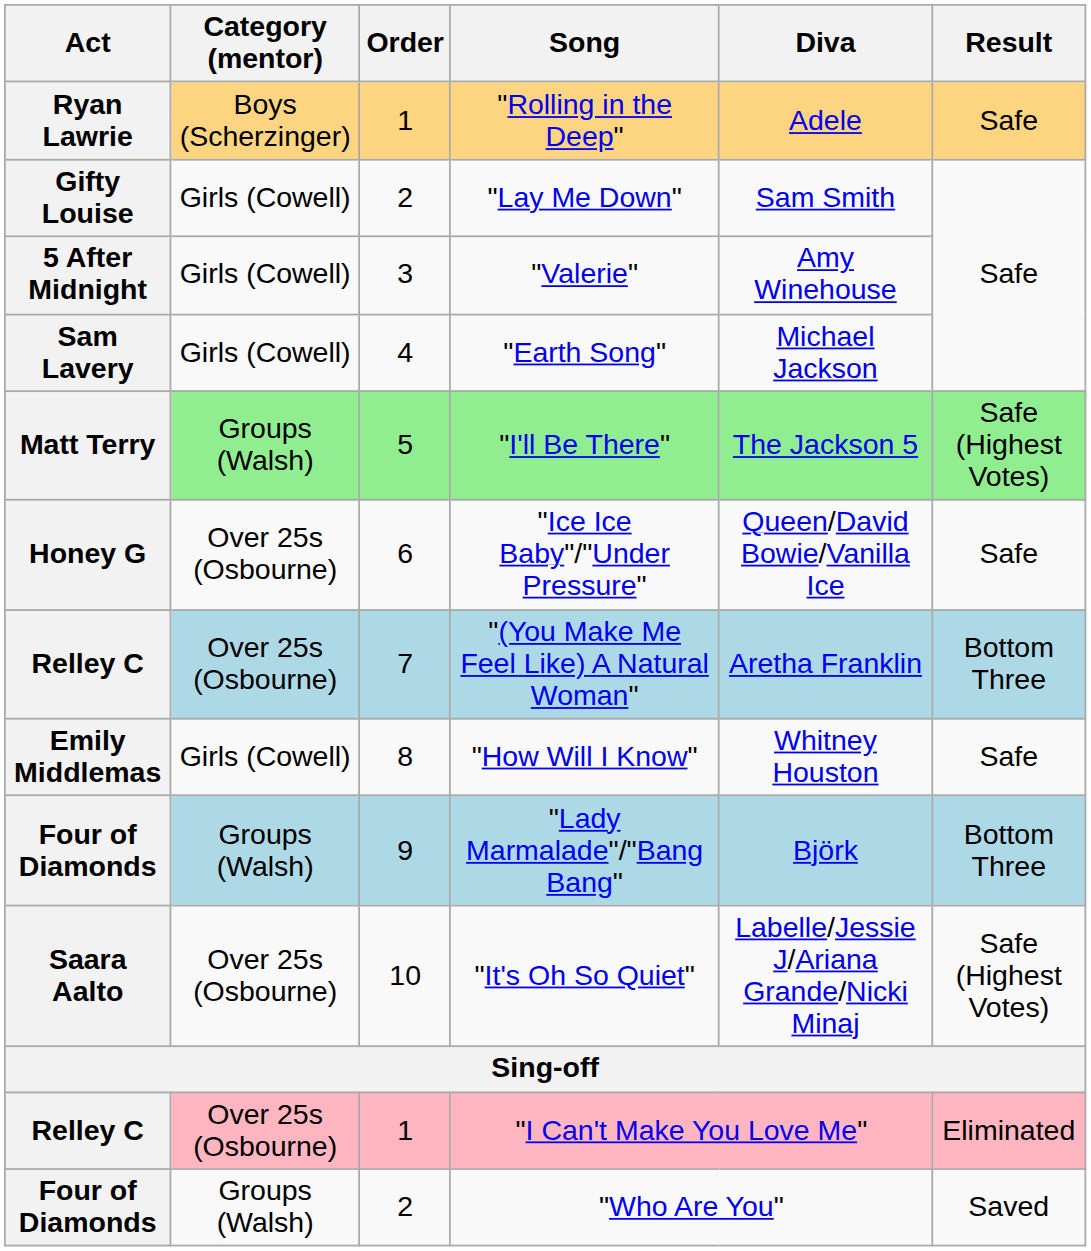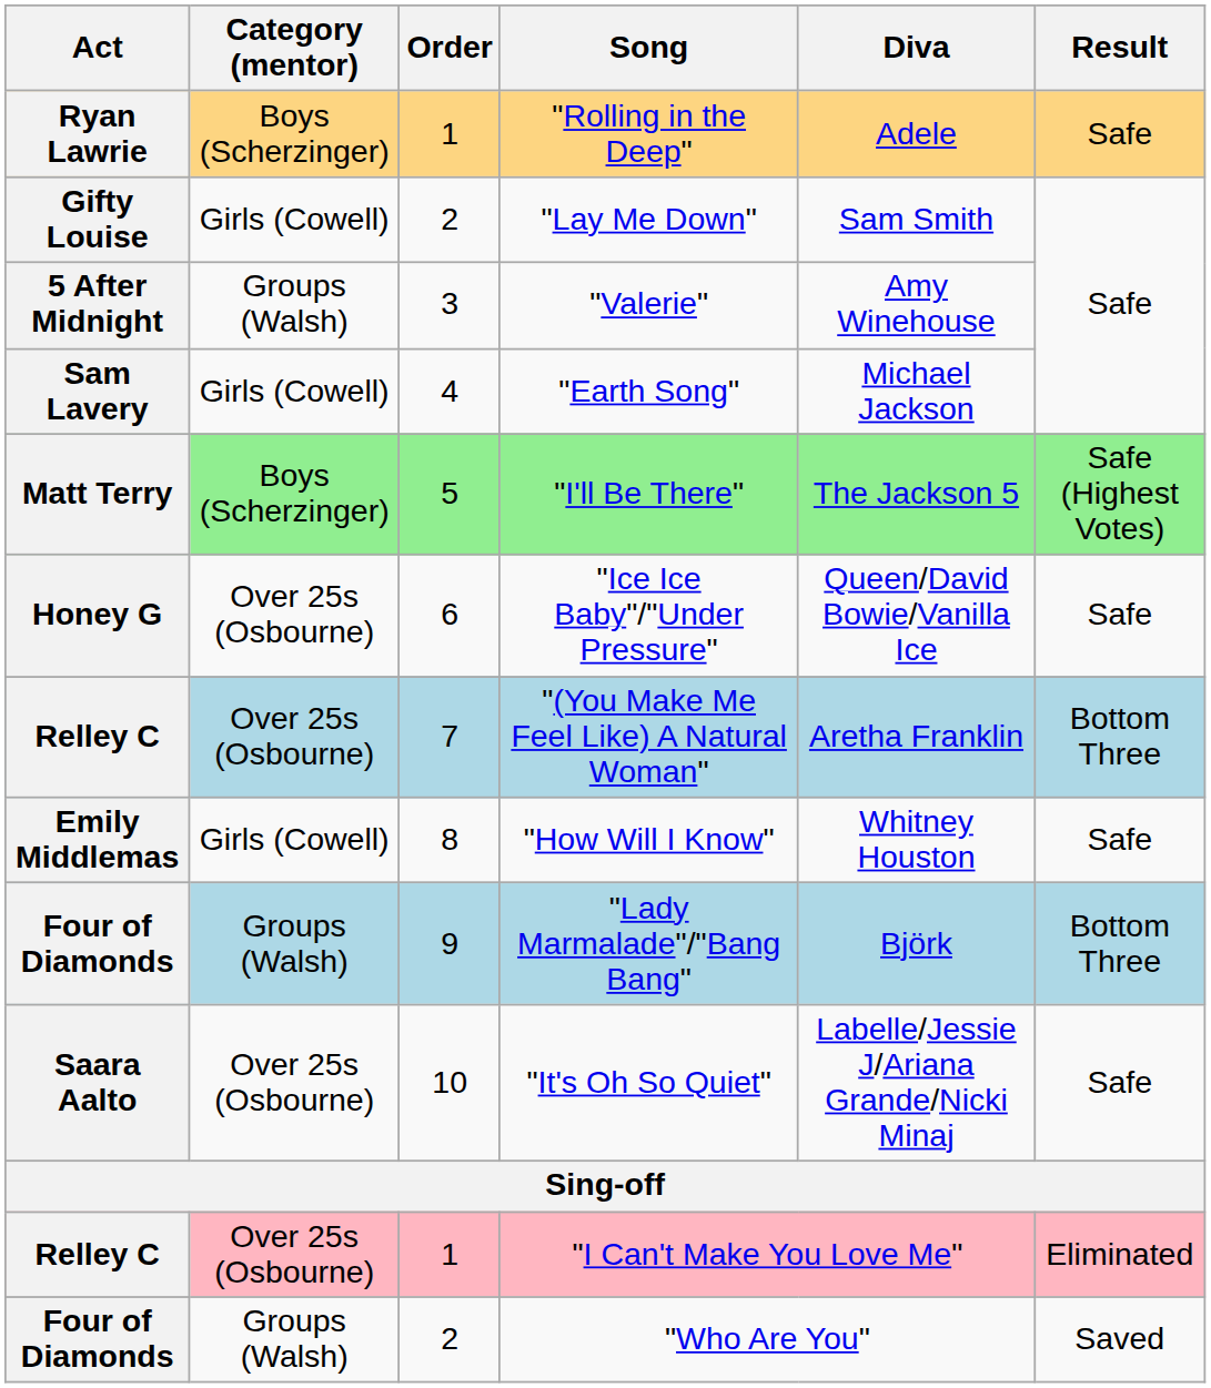"Valerie" | Category (mentor): Girls (Cowell) -> Groups (Walsh)
"I'll Be There" | Category (mentor): Groups (Walsh) -> Boys (Scherzinger)
"It's Oh So Quiet" | Result: Safe (Highest Votes) -> Safe
